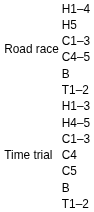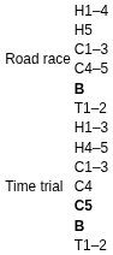Road race / B | column 2: normal -> bold
C5 | column 2: normal -> bold
Time trial / B | column 2: normal -> bold
